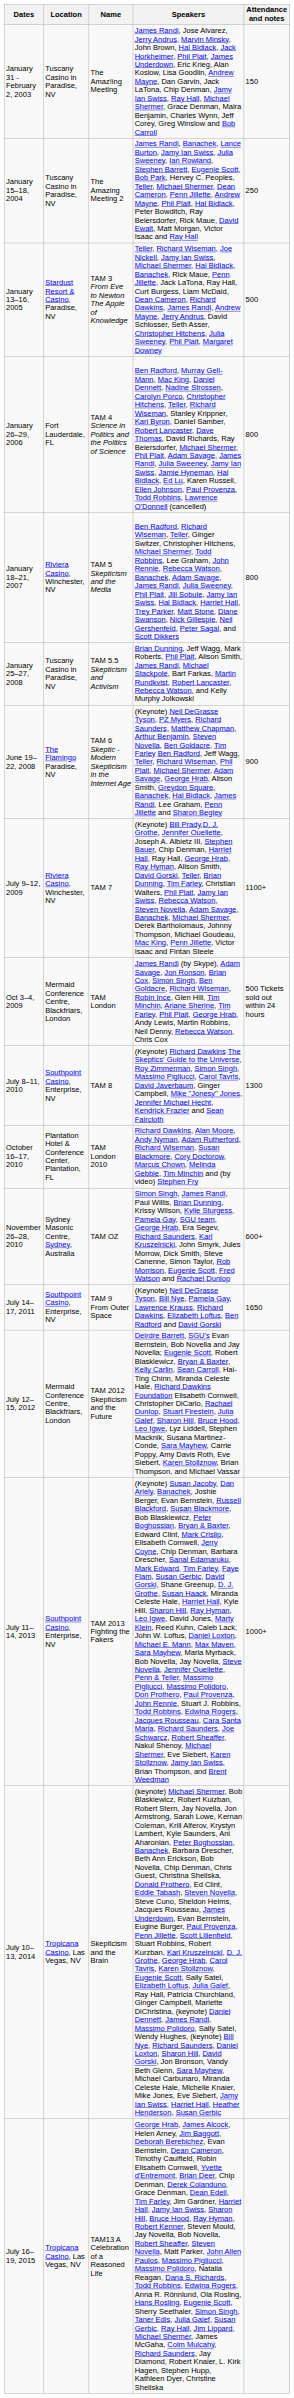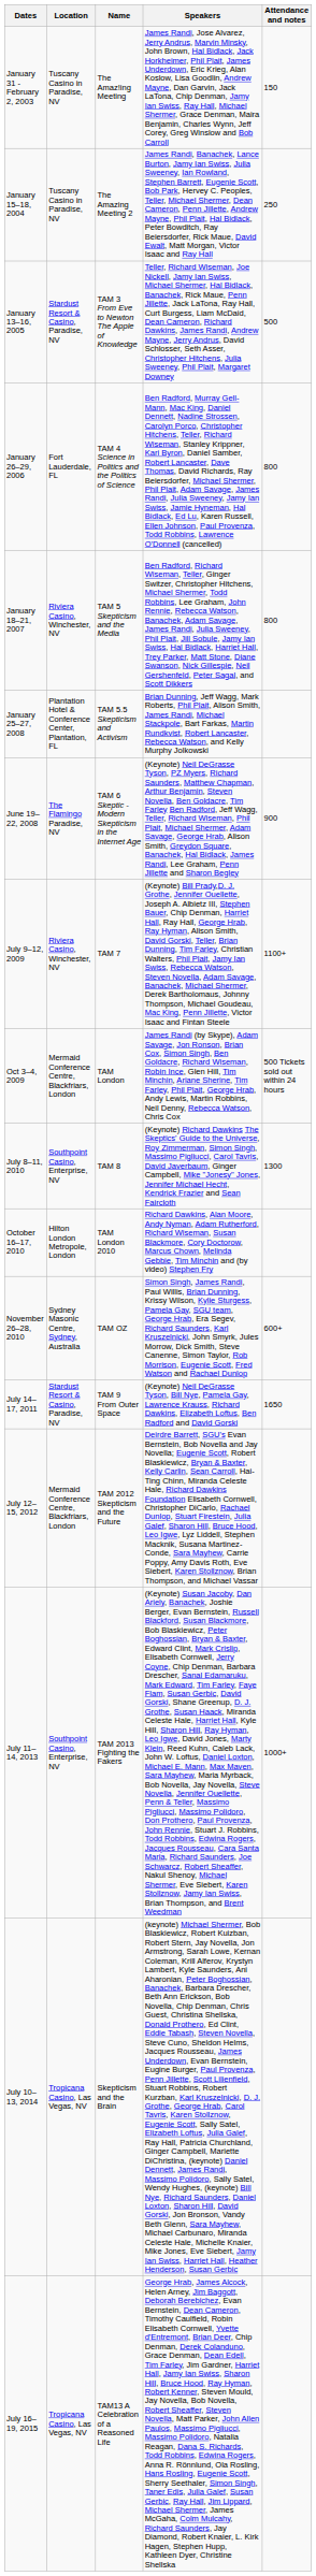January 25–27, 2008 | Location: Tuscany Casino in Paradise, NV -> Plantation Hotel & Conference Center, Plantation, FL
October 16–17, 2010 | Location: Plantation Hotel & Conference Center, Plantation, FL -> Hilton London Metropole, London
July 14–17, 2011 | Location: Southpoint Casino, Enterprise, NV -> Stardust Resort & Casino, Paradise, NV
